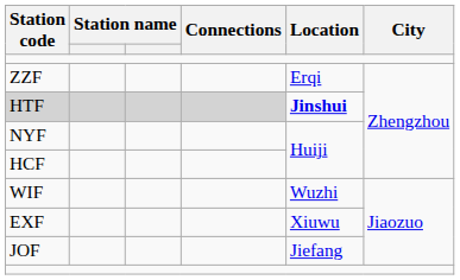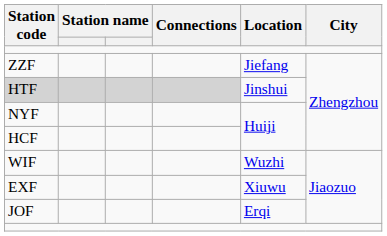ZZF | Location: Erqi -> Jiefang
HTF | Location: bold -> normal
JOF | Location: Jiefang -> Erqi
